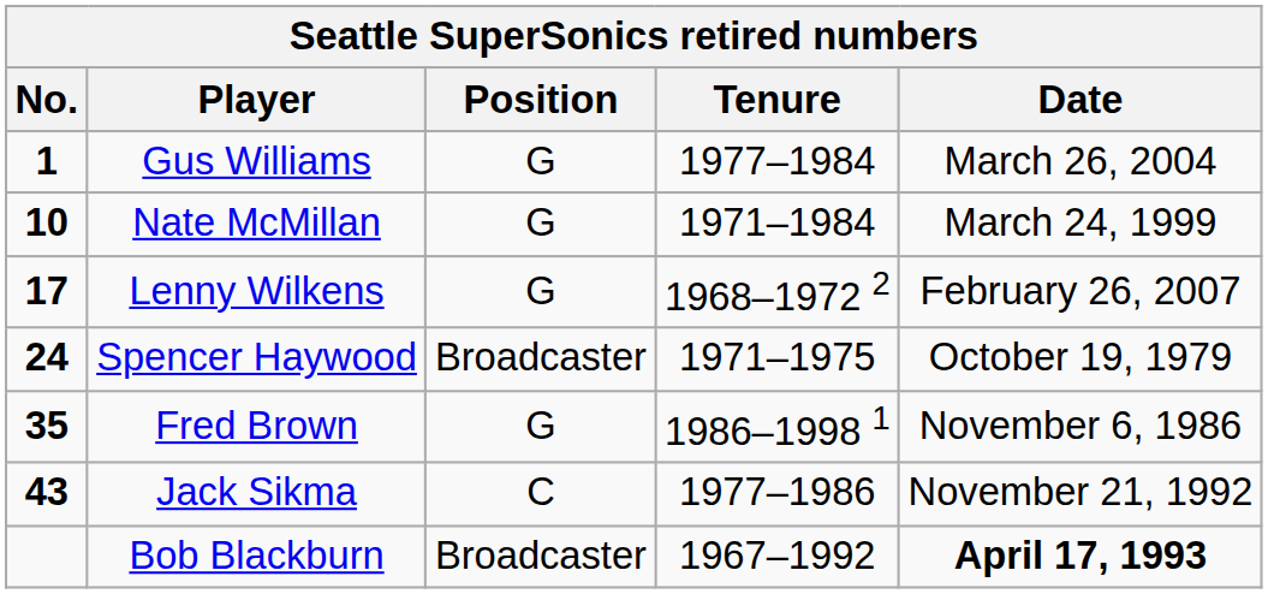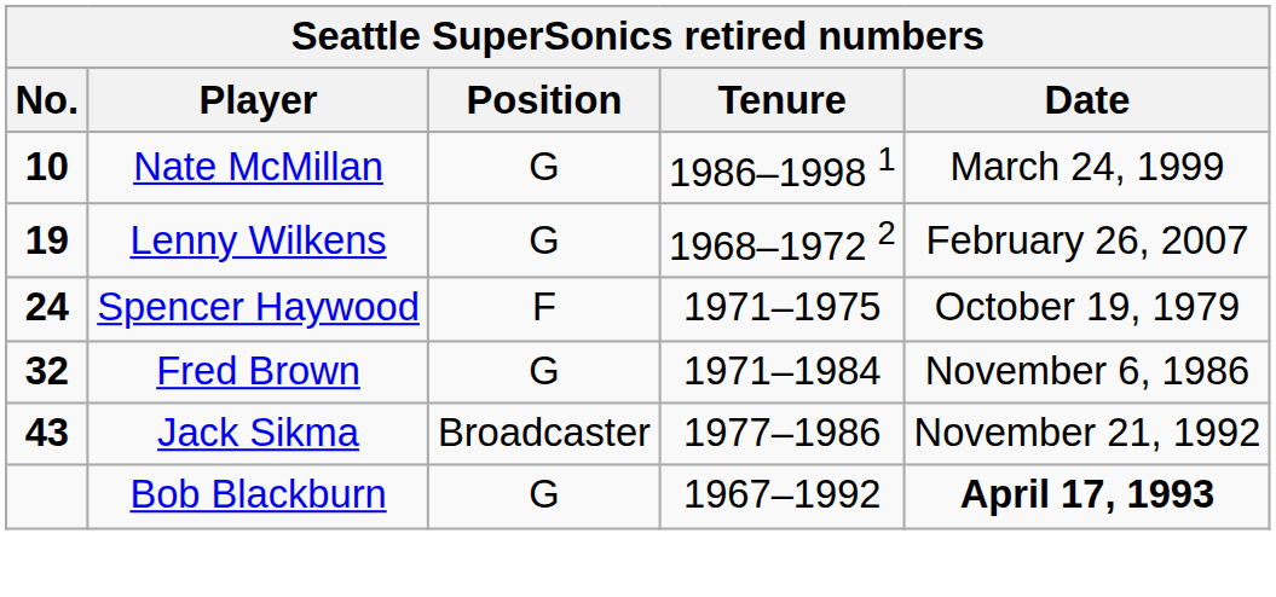- row: 1 | Gus Williams | G | 1977–1984 | March 26, 2004
Nate McMillan | Tenure: 1971–1984 -> 1986–1998 1
Lenny Wilkens | No.: 17 -> 19
Spencer Haywood | Position: Broadcaster -> F
Fred Brown | No.: 35 -> 32
Fred Brown | Tenure: 1986–1998 1 -> 1971–1984
Jack Sikma | Position: C -> Broadcaster
Bob Blackburn | Position: Broadcaster -> G
